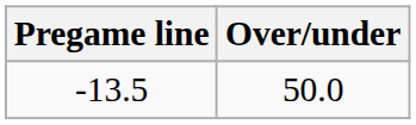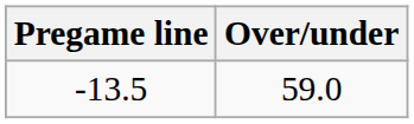-13.5 | Over/under: 50.0 -> 59.0
